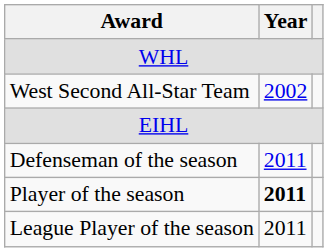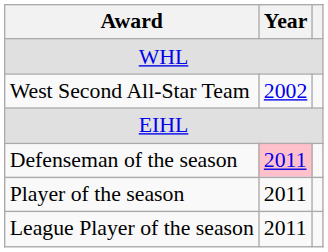Defenseman of the season | Year: no background -> pink background
Player of the season | Year: bold -> normal
